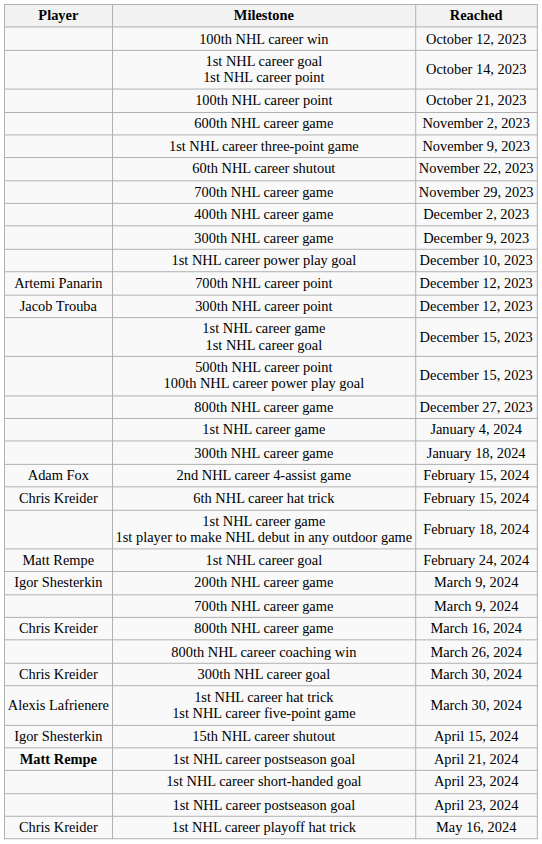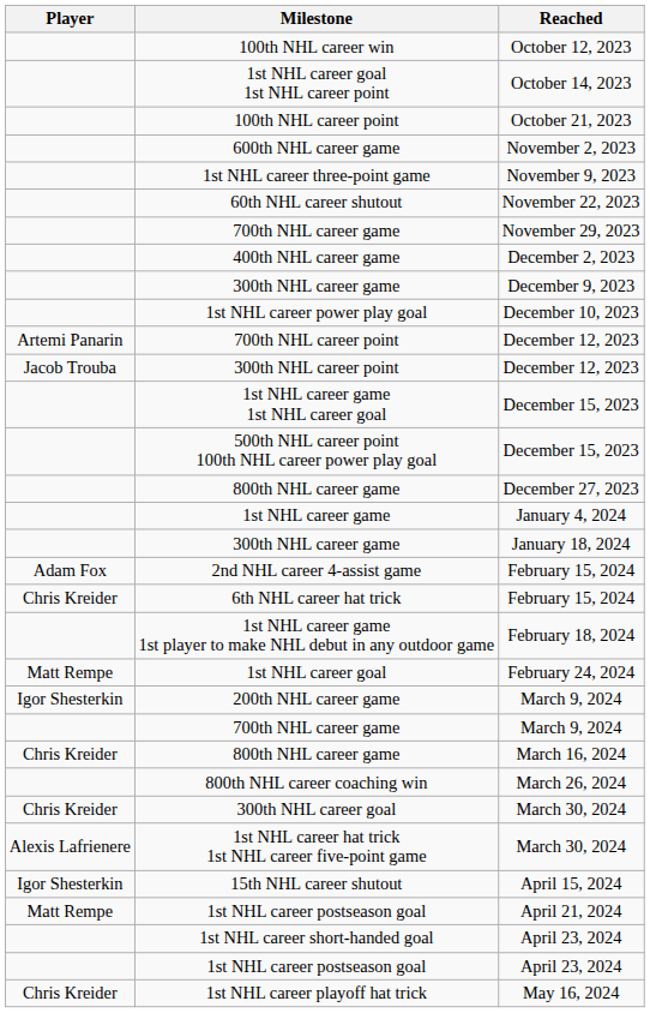row 30 | Player: bold -> normal
